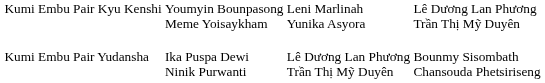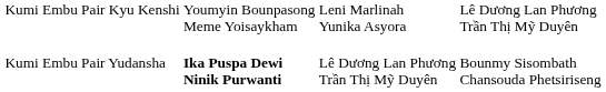Kumi Embu Pair Yudansha | column 2: normal -> bold
